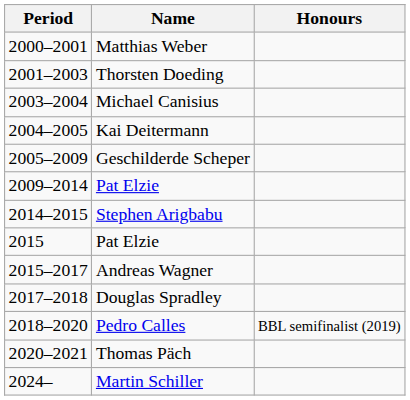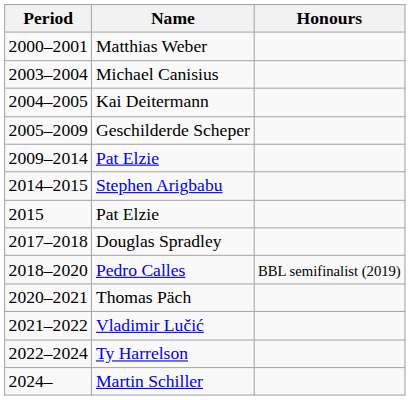- row: 2001–2003 | Thorsten Doeding
- row: 2015–2017 | Andreas Wagner
+ row: 2021–2022 | Vladimir Lučić
+ row: 2022–2024 | Ty Harrelson
